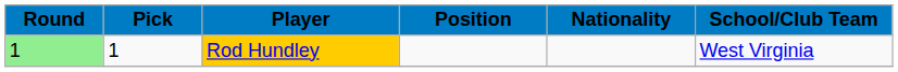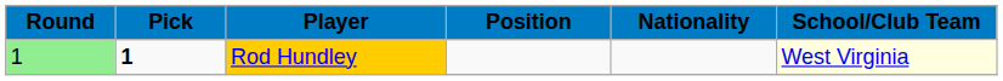Rod Hundley | Pick: normal -> bold
Rod Hundley | School/Club Team: no background -> lightyellow background
